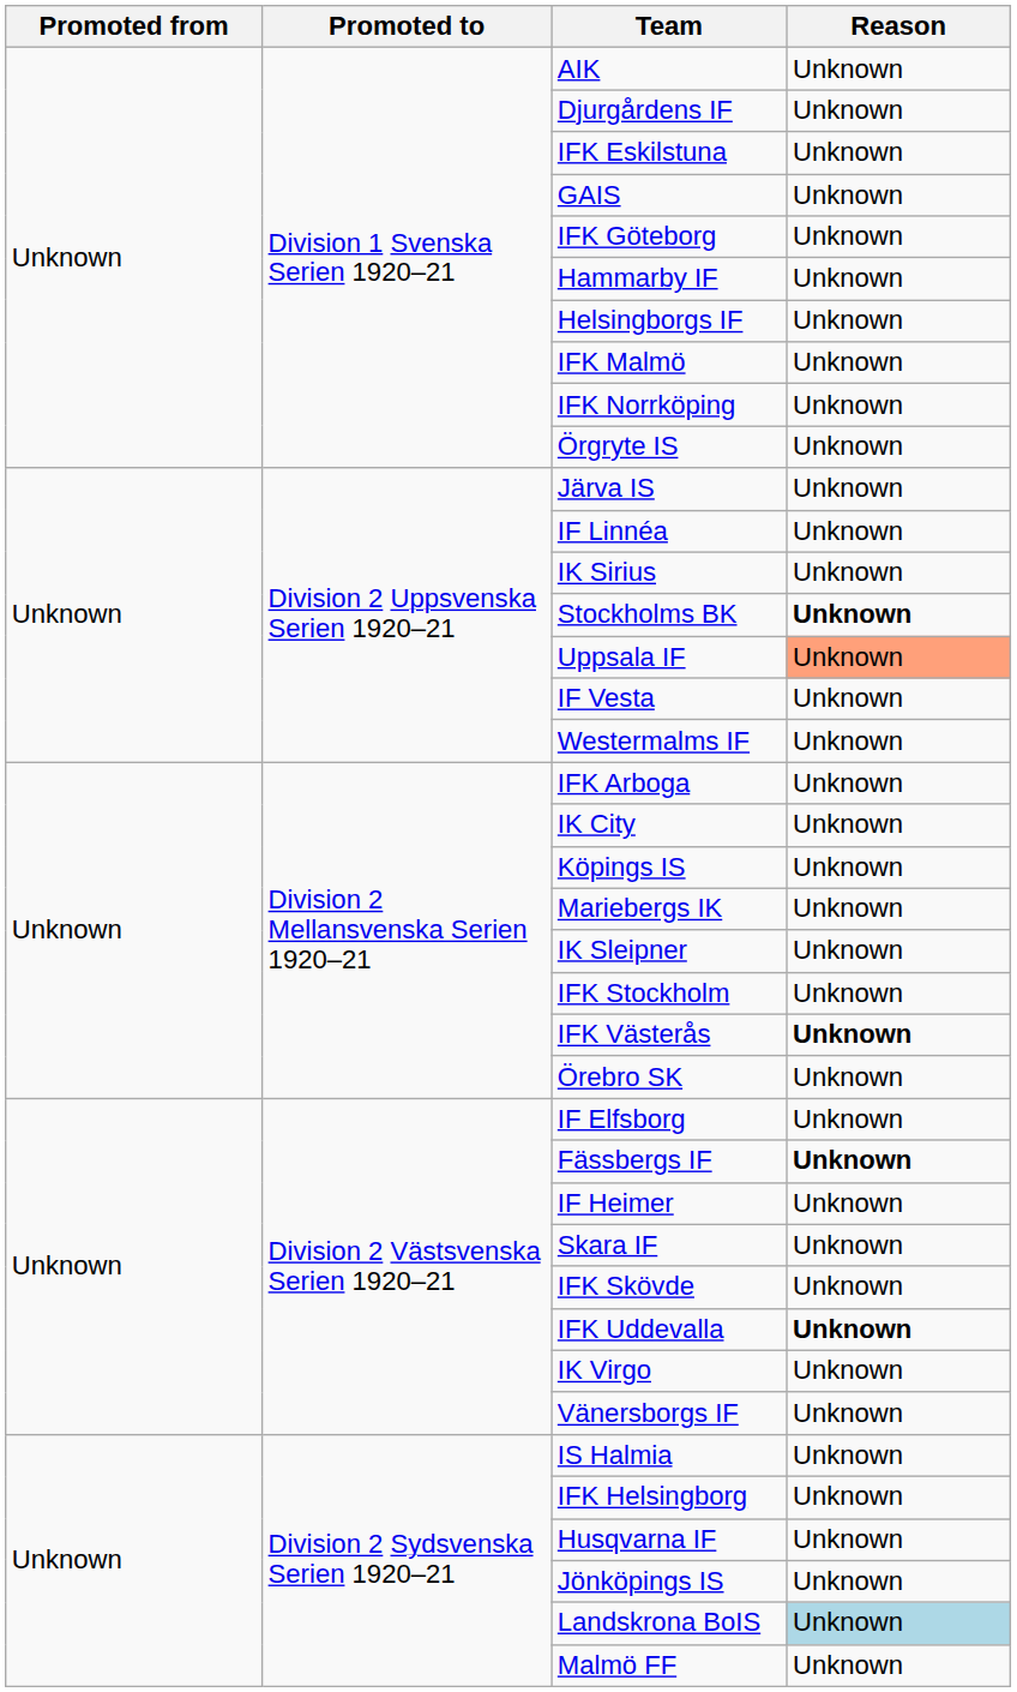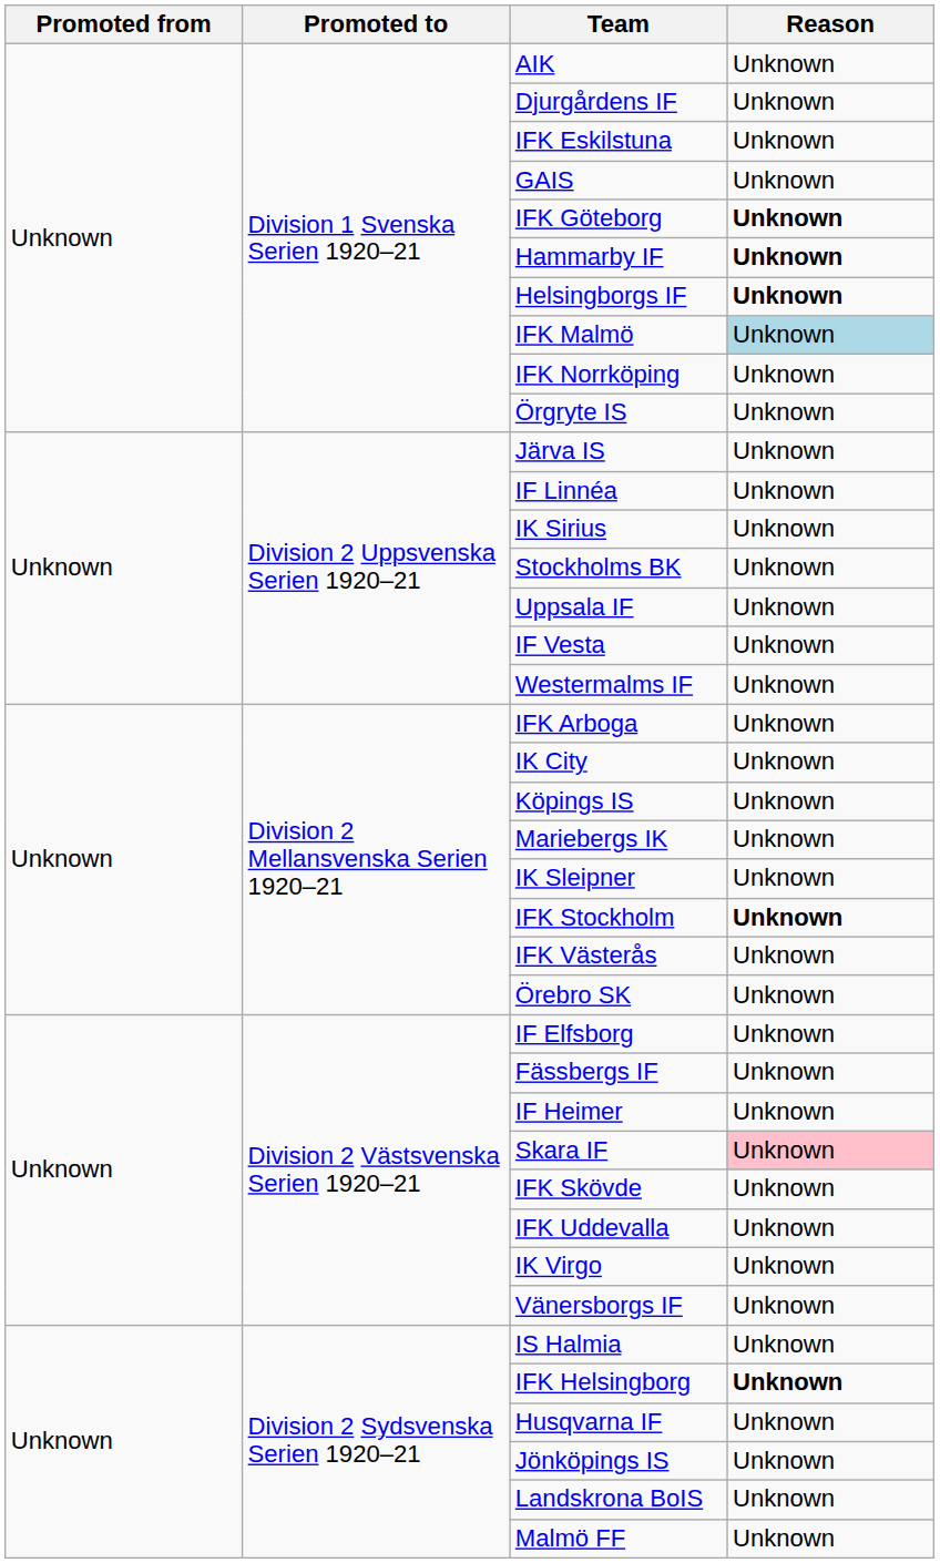IFK Göteborg | Reason: normal -> bold
Hammarby IF | Reason: normal -> bold
Helsingborgs IF | Reason: normal -> bold
IFK Malmö | Reason: no background -> lightblue background
Stockholms BK | Reason: bold -> normal
Uppsala IF | Reason: lightsalmon background -> no background
IFK Stockholm | Reason: normal -> bold
IFK Västerås | Reason: bold -> normal
Fässbergs IF | Reason: bold -> normal
Skara IF | Reason: no background -> pink background
IFK Uddevalla | Reason: bold -> normal
IFK Helsingborg | Reason: normal -> bold
Landskrona BoIS | Reason: lightblue background -> no background
